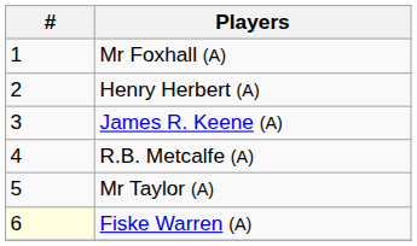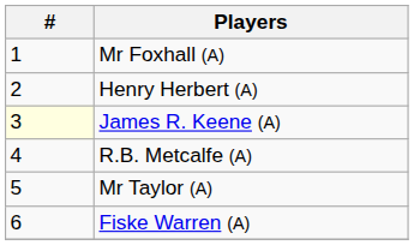James R. Keene (A) | #: no background -> lightyellow background
Fiske Warren (A) | #: lightyellow background -> no background
